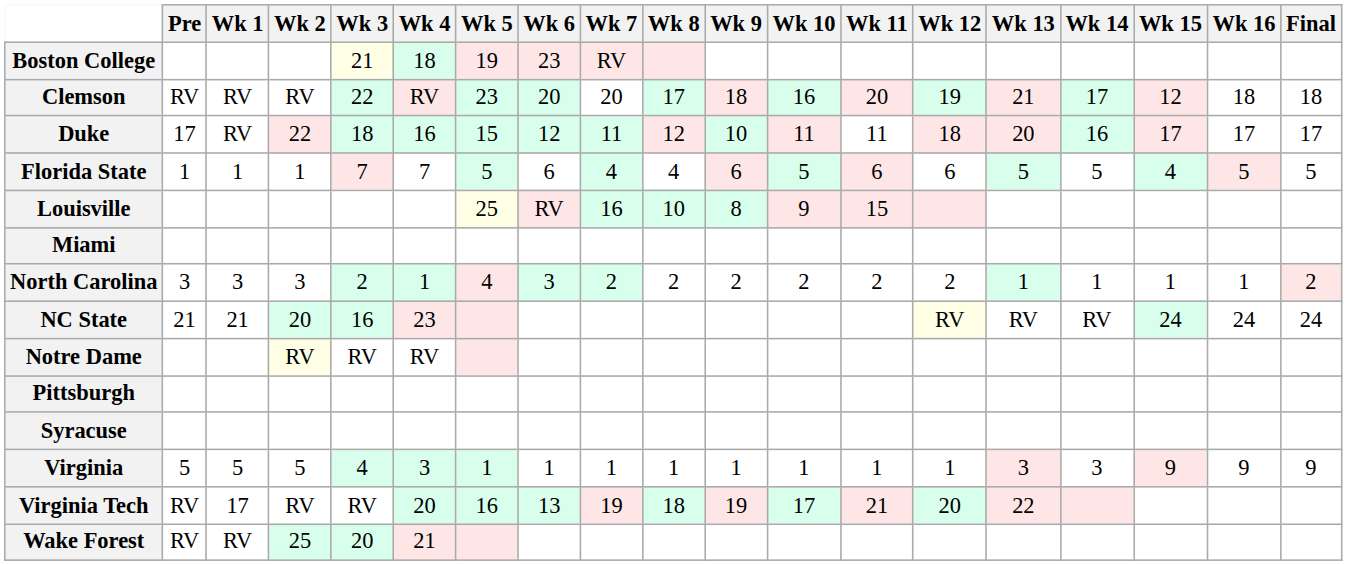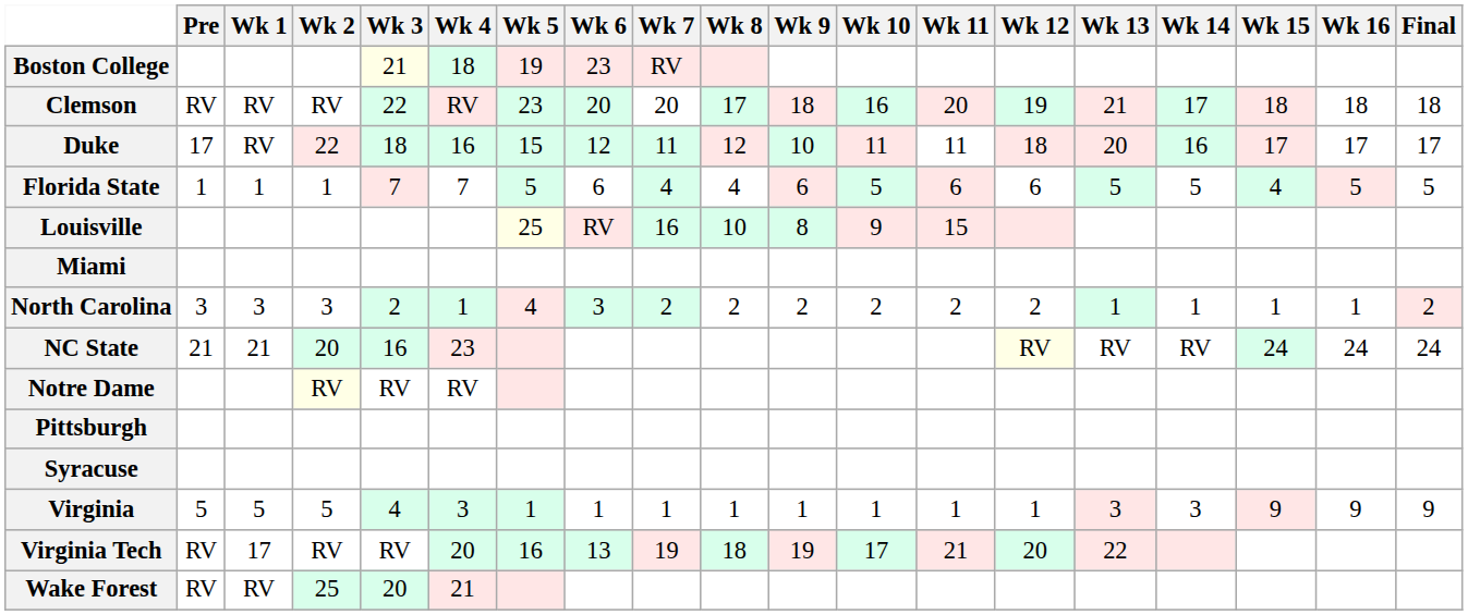Clemson | Wk 15: 12 -> 18
